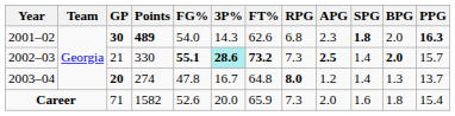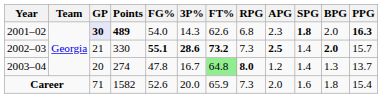2001–02 | GP: no background -> lavender background
2002–03 | 3P%: paleturquoise background -> no background
2003–04 | GP: bold -> normal
2003–04 | FT%: no background -> lightgreen background
